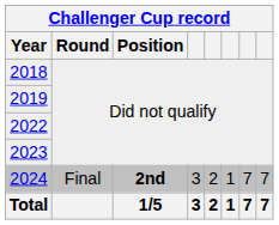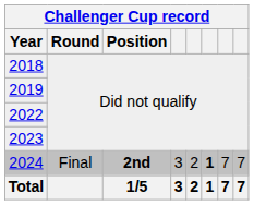2024 | column 6: normal -> bold
